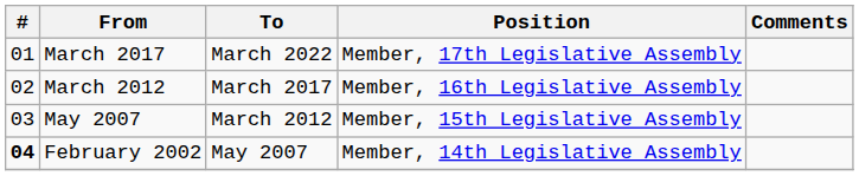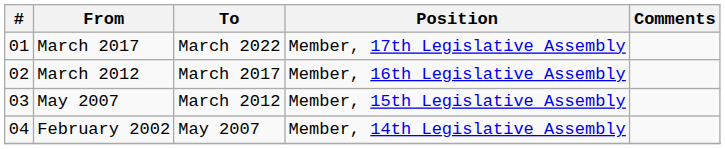February 2002 | #: bold -> normal
